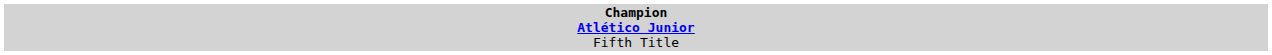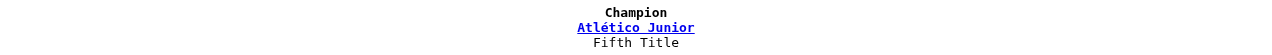row 1 | column 1: lightgrey background -> no background
